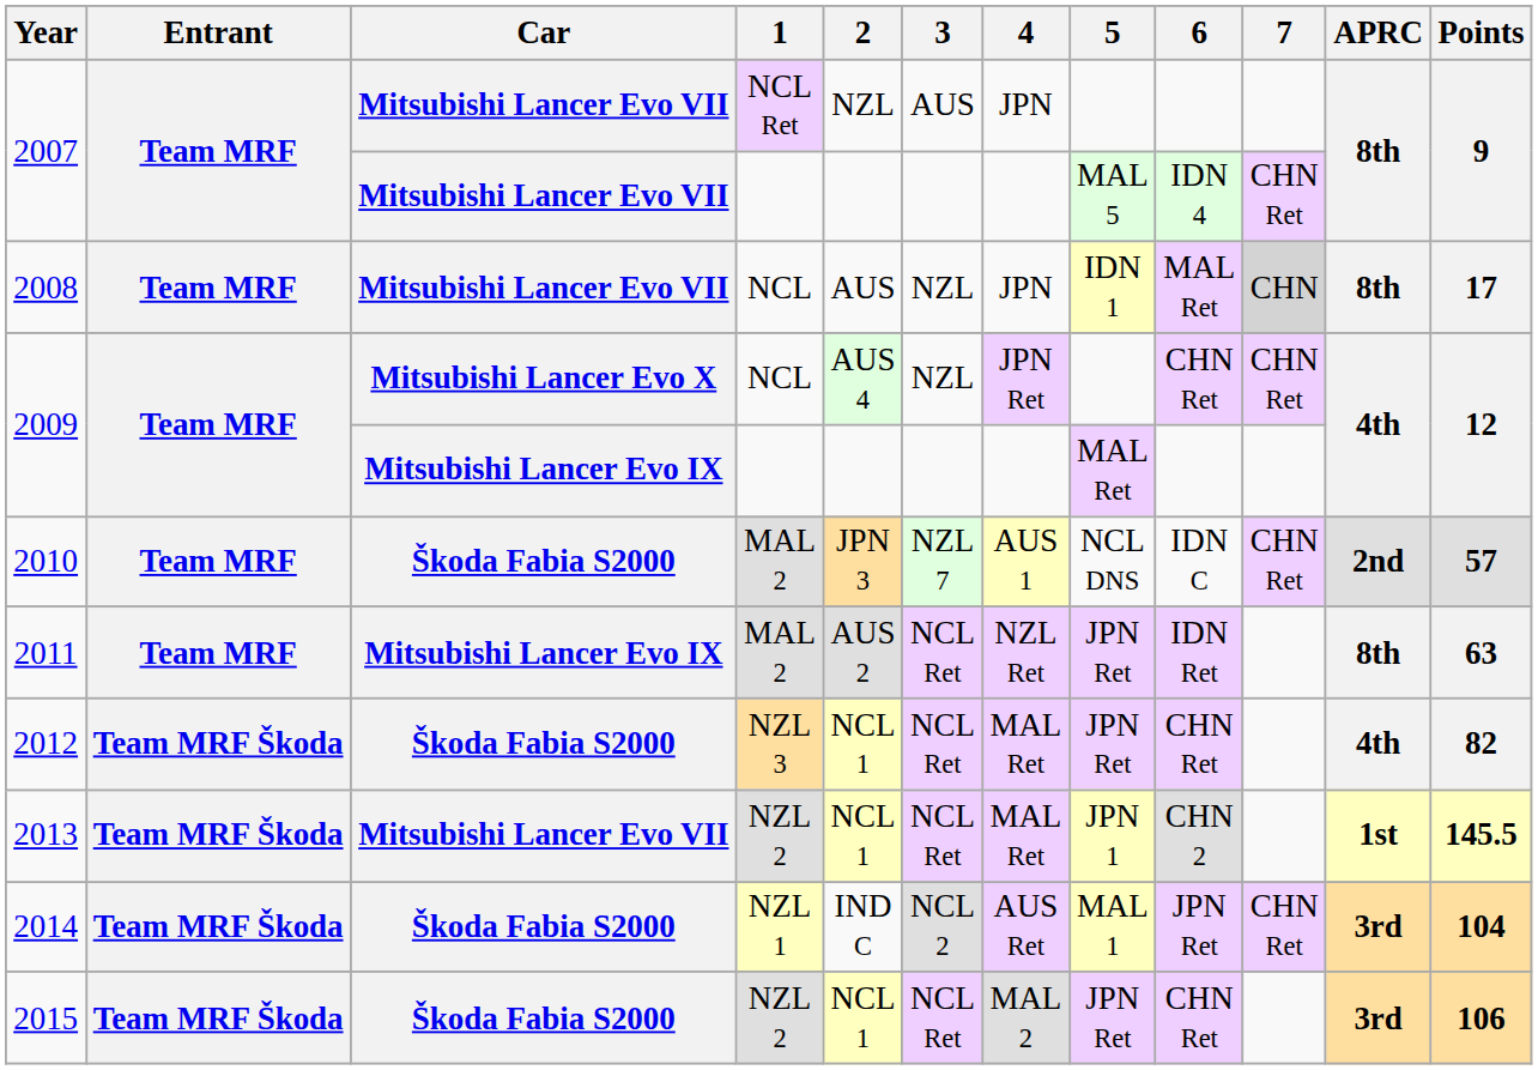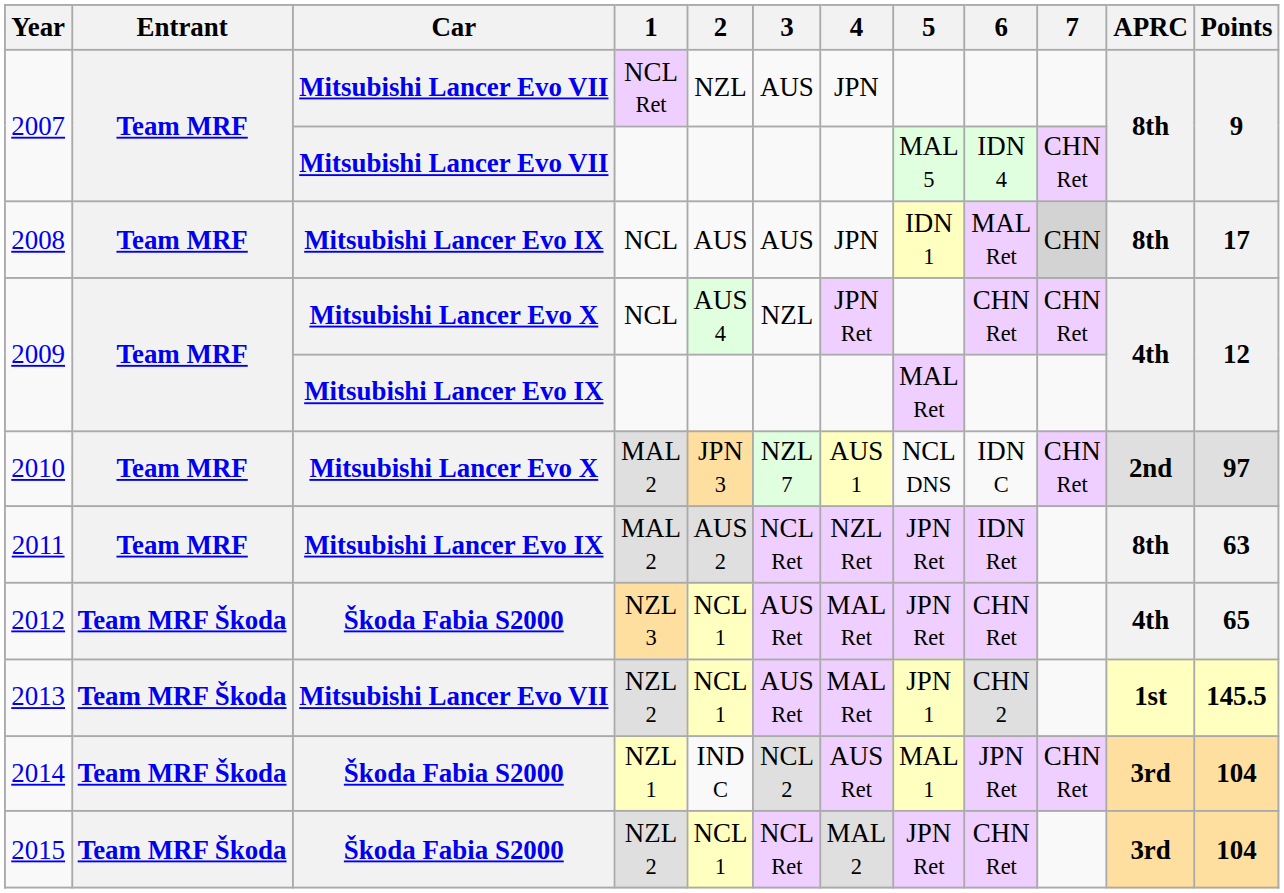2008 | Car: Mitsubishi Lancer Evo VII -> Mitsubishi Lancer Evo IX
2008 | 3: NZL -> AUS
2010 | Car: Škoda Fabia S2000 -> Mitsubishi Lancer Evo X
2010 | Points: 57 -> 97
2012 | 3: NCL Ret -> AUS Ret
2012 | Points: 82 -> 65
2013 | 3: NCL Ret -> AUS Ret
2015 | Points: 106 -> 104
